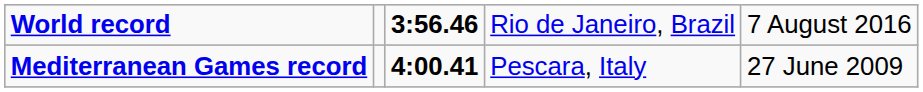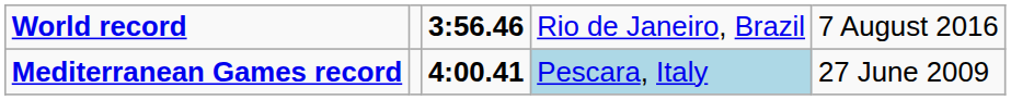Mediterranean Games record | column 4: no background -> lightblue background
